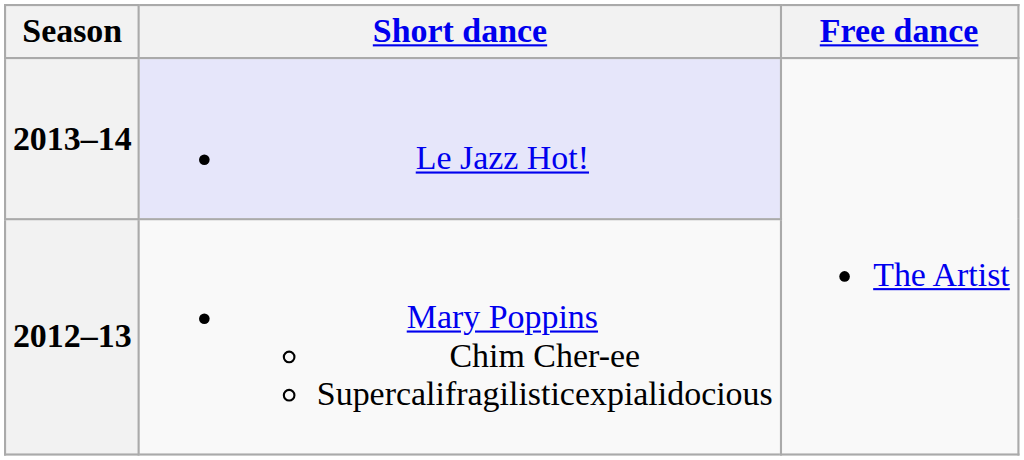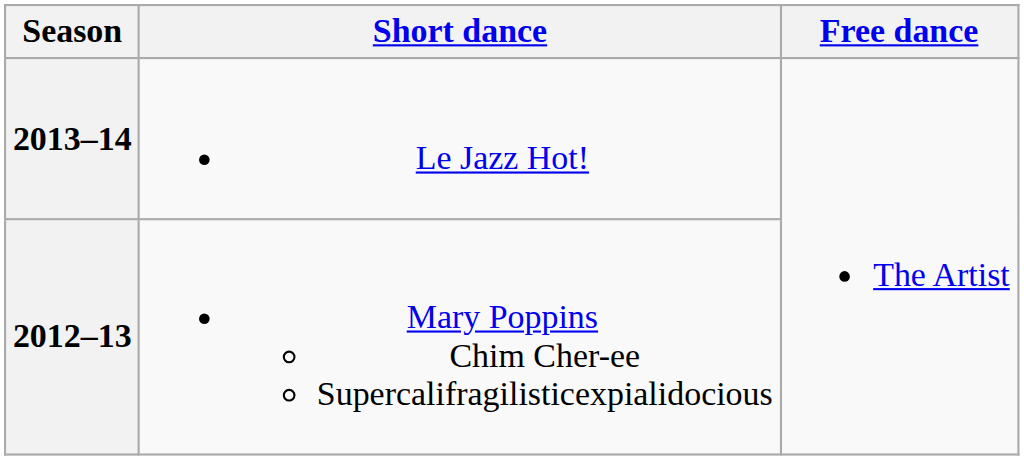2013–14 | Short dance: lavender background -> no background
